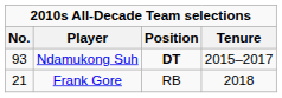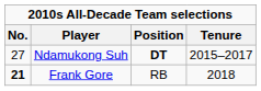Ndamukong Suh | No.: 93 -> 27
Frank Gore | No.: normal -> bold
